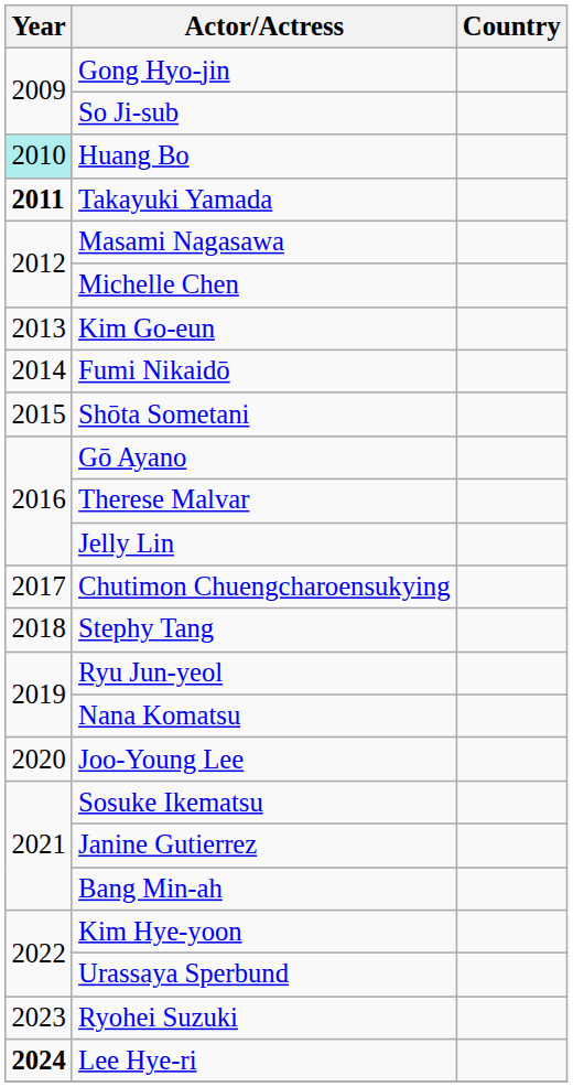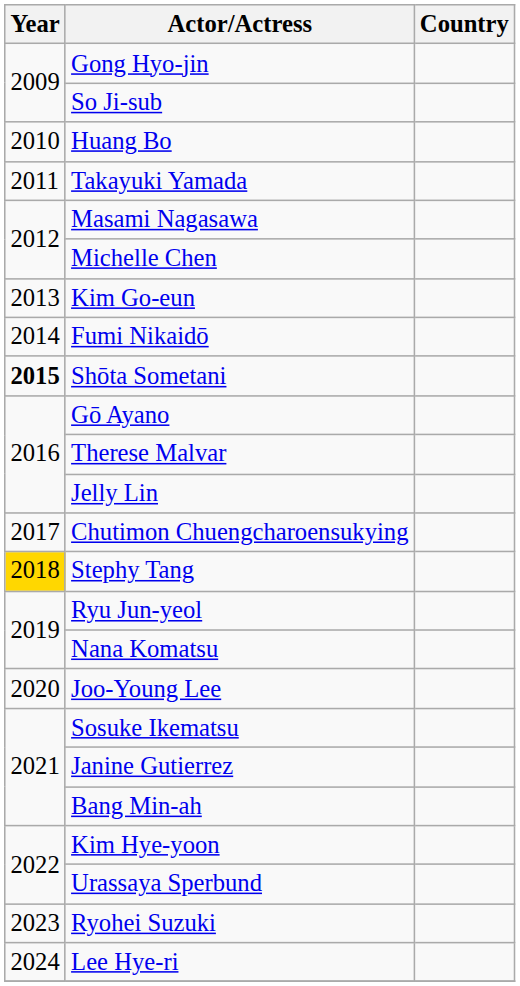Huang Bo | Year: paleturquoise background -> no background
Takayuki Yamada | Year: bold -> normal
Shōta Sometani | Year: normal -> bold
Stephy Tang | Year: no background -> gold background
Lee Hye-ri | Year: bold -> normal
